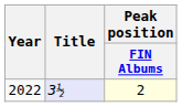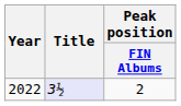2022 | Peak position / FIN Albums: lightyellow background -> no background
